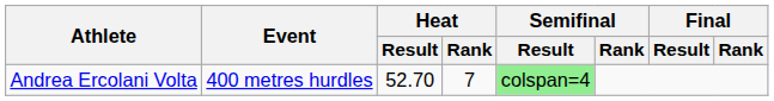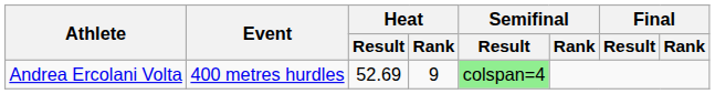Andrea Ercolani Volta | Heat / Result: 52.70 -> 52.69
Andrea Ercolani Volta | Heat / Rank: 7 -> 9
